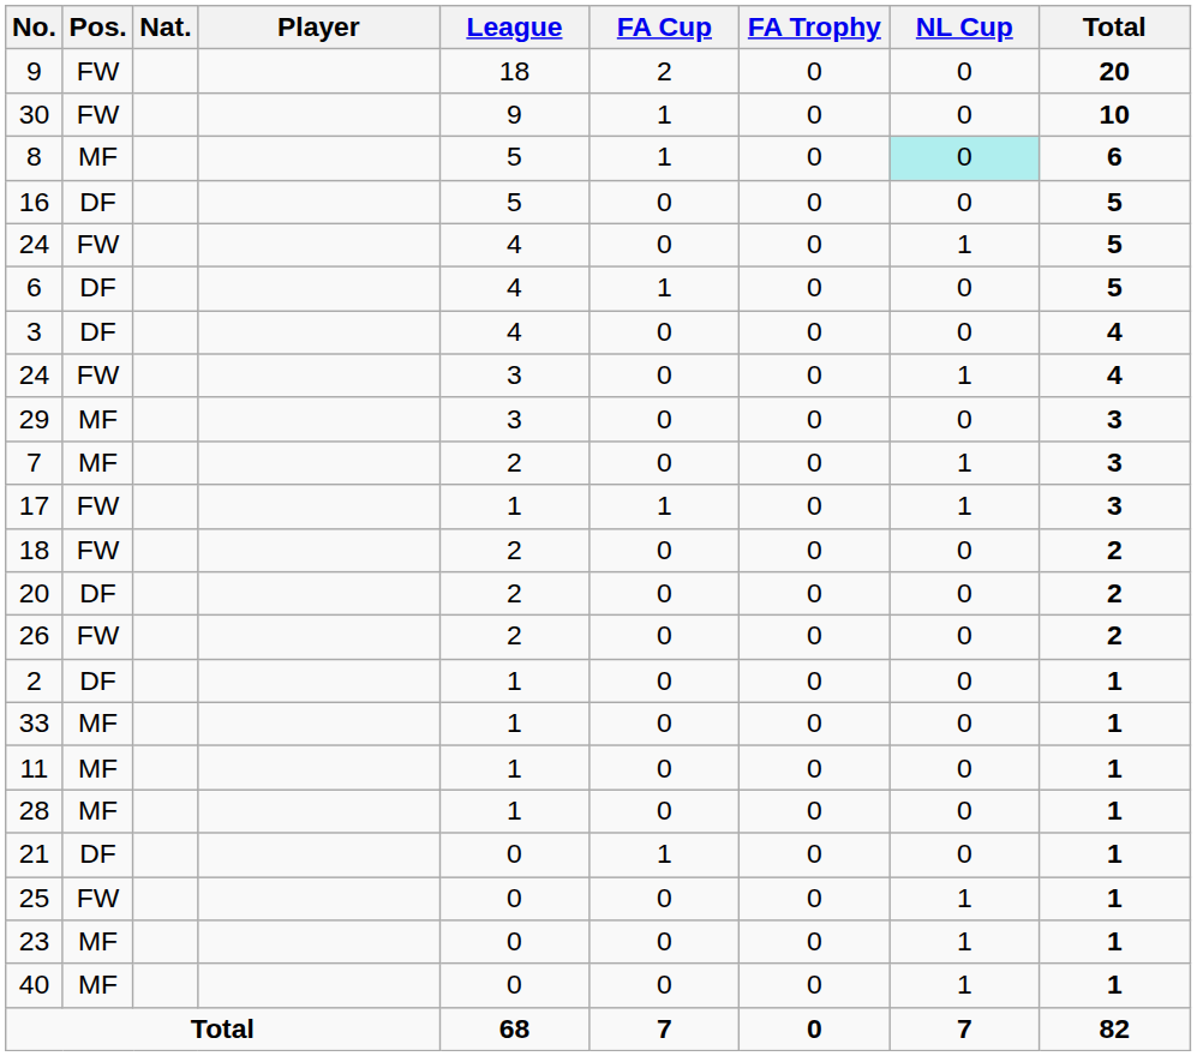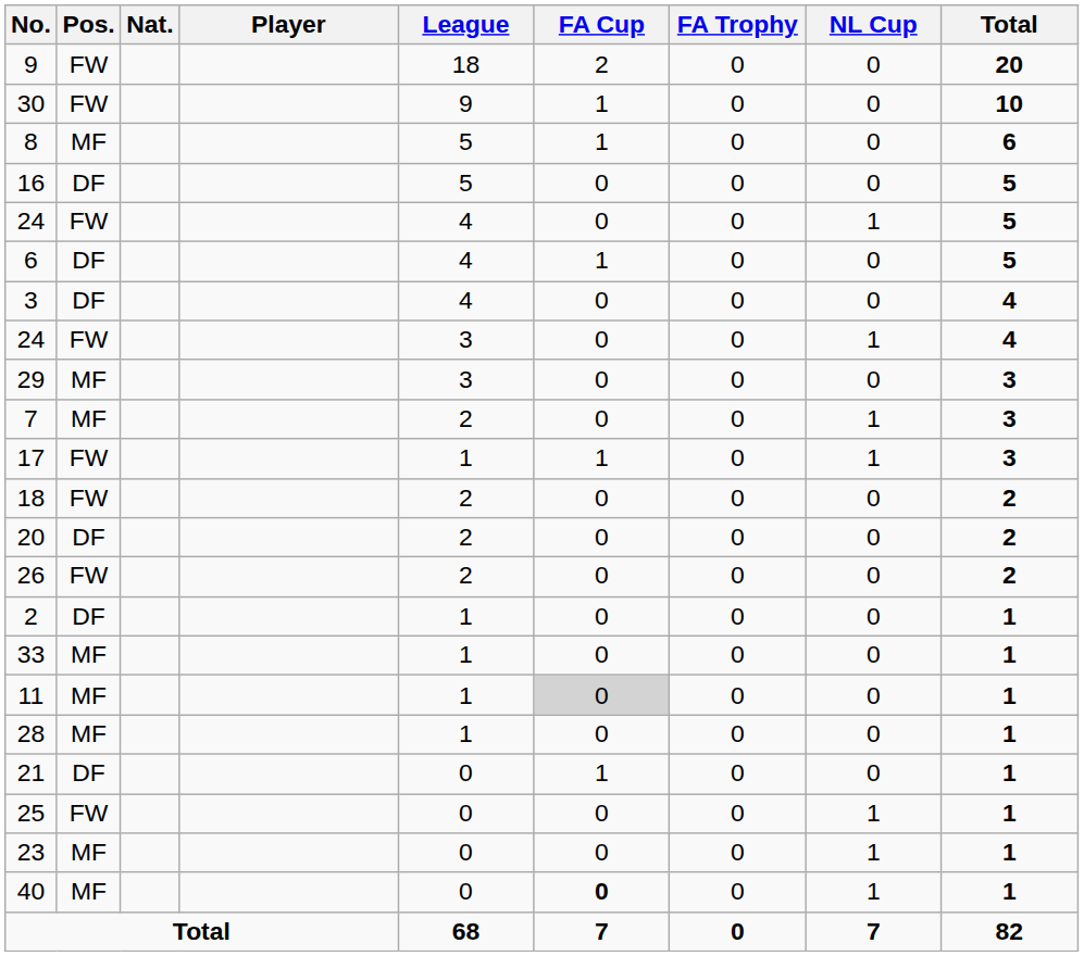8 | NL Cup: paleturquoise background -> no background
11 | FA Cup: no background -> lightgrey background
40 | FA Cup: normal -> bold
